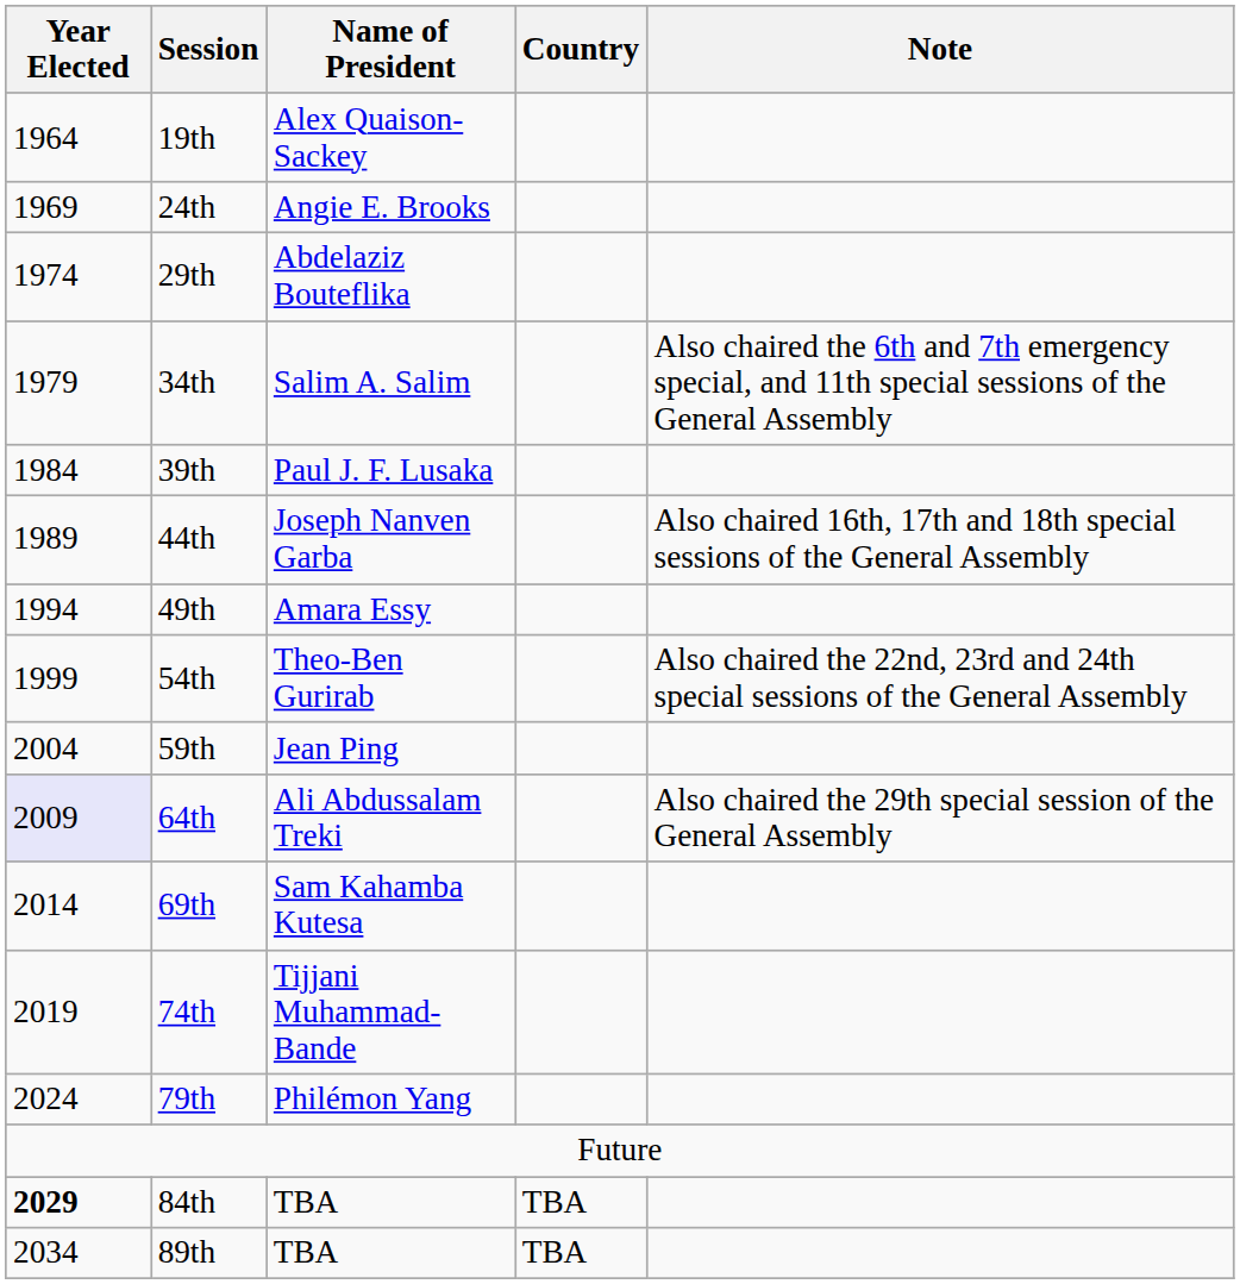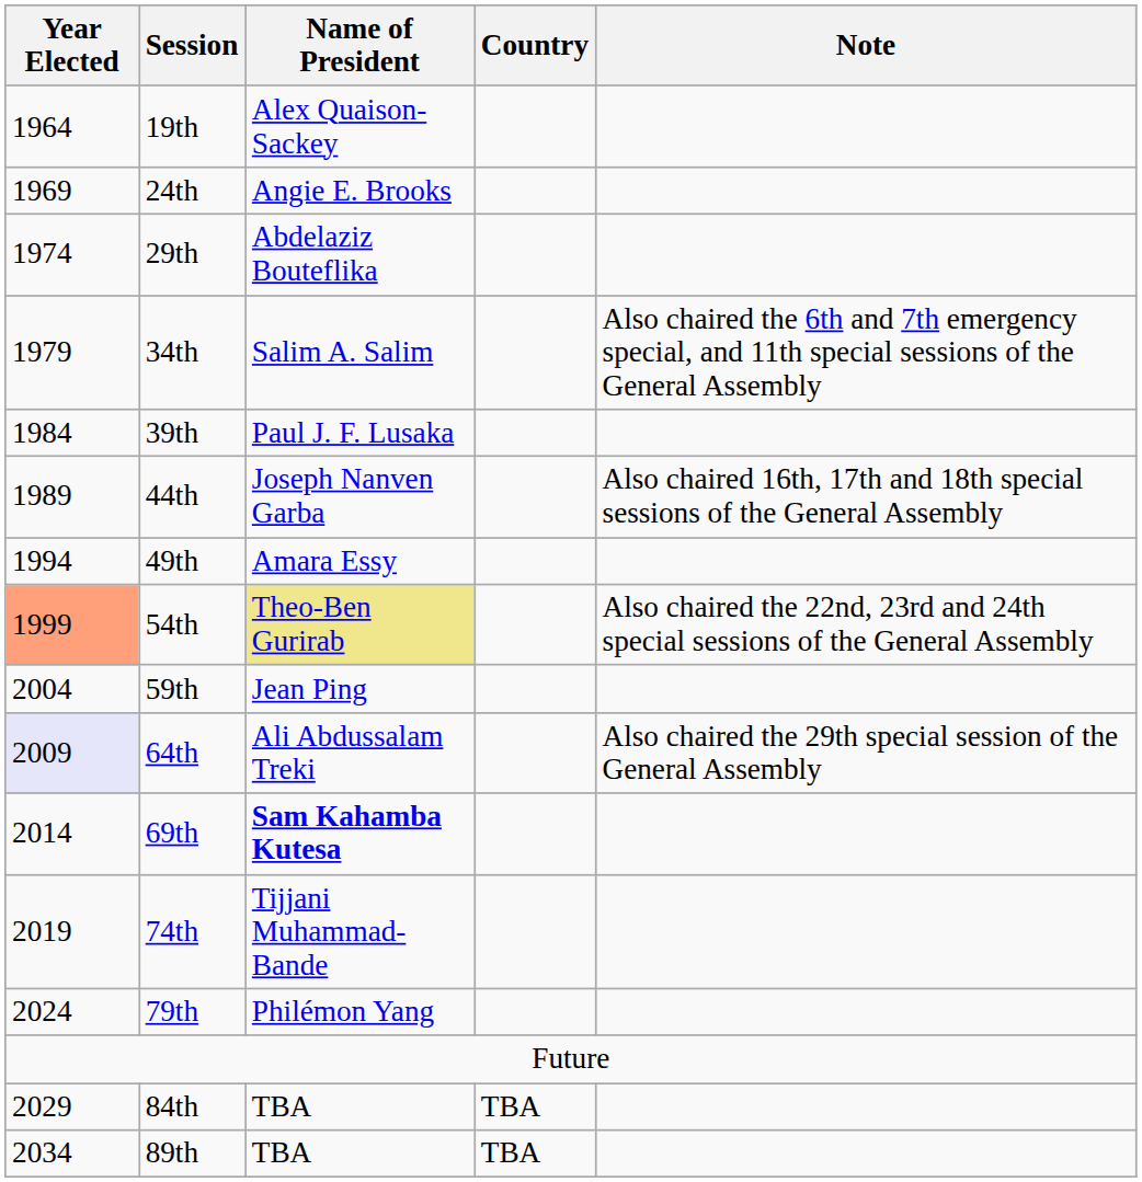54th | Year Elected: no background -> lightsalmon background
54th | Name of President: no background -> khaki background
69th | Name of President: normal -> bold
84th | Year Elected: bold -> normal
